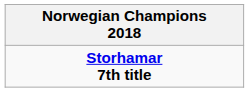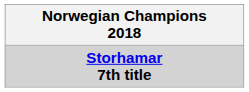row 2 | column 1: no background -> lightgrey background
